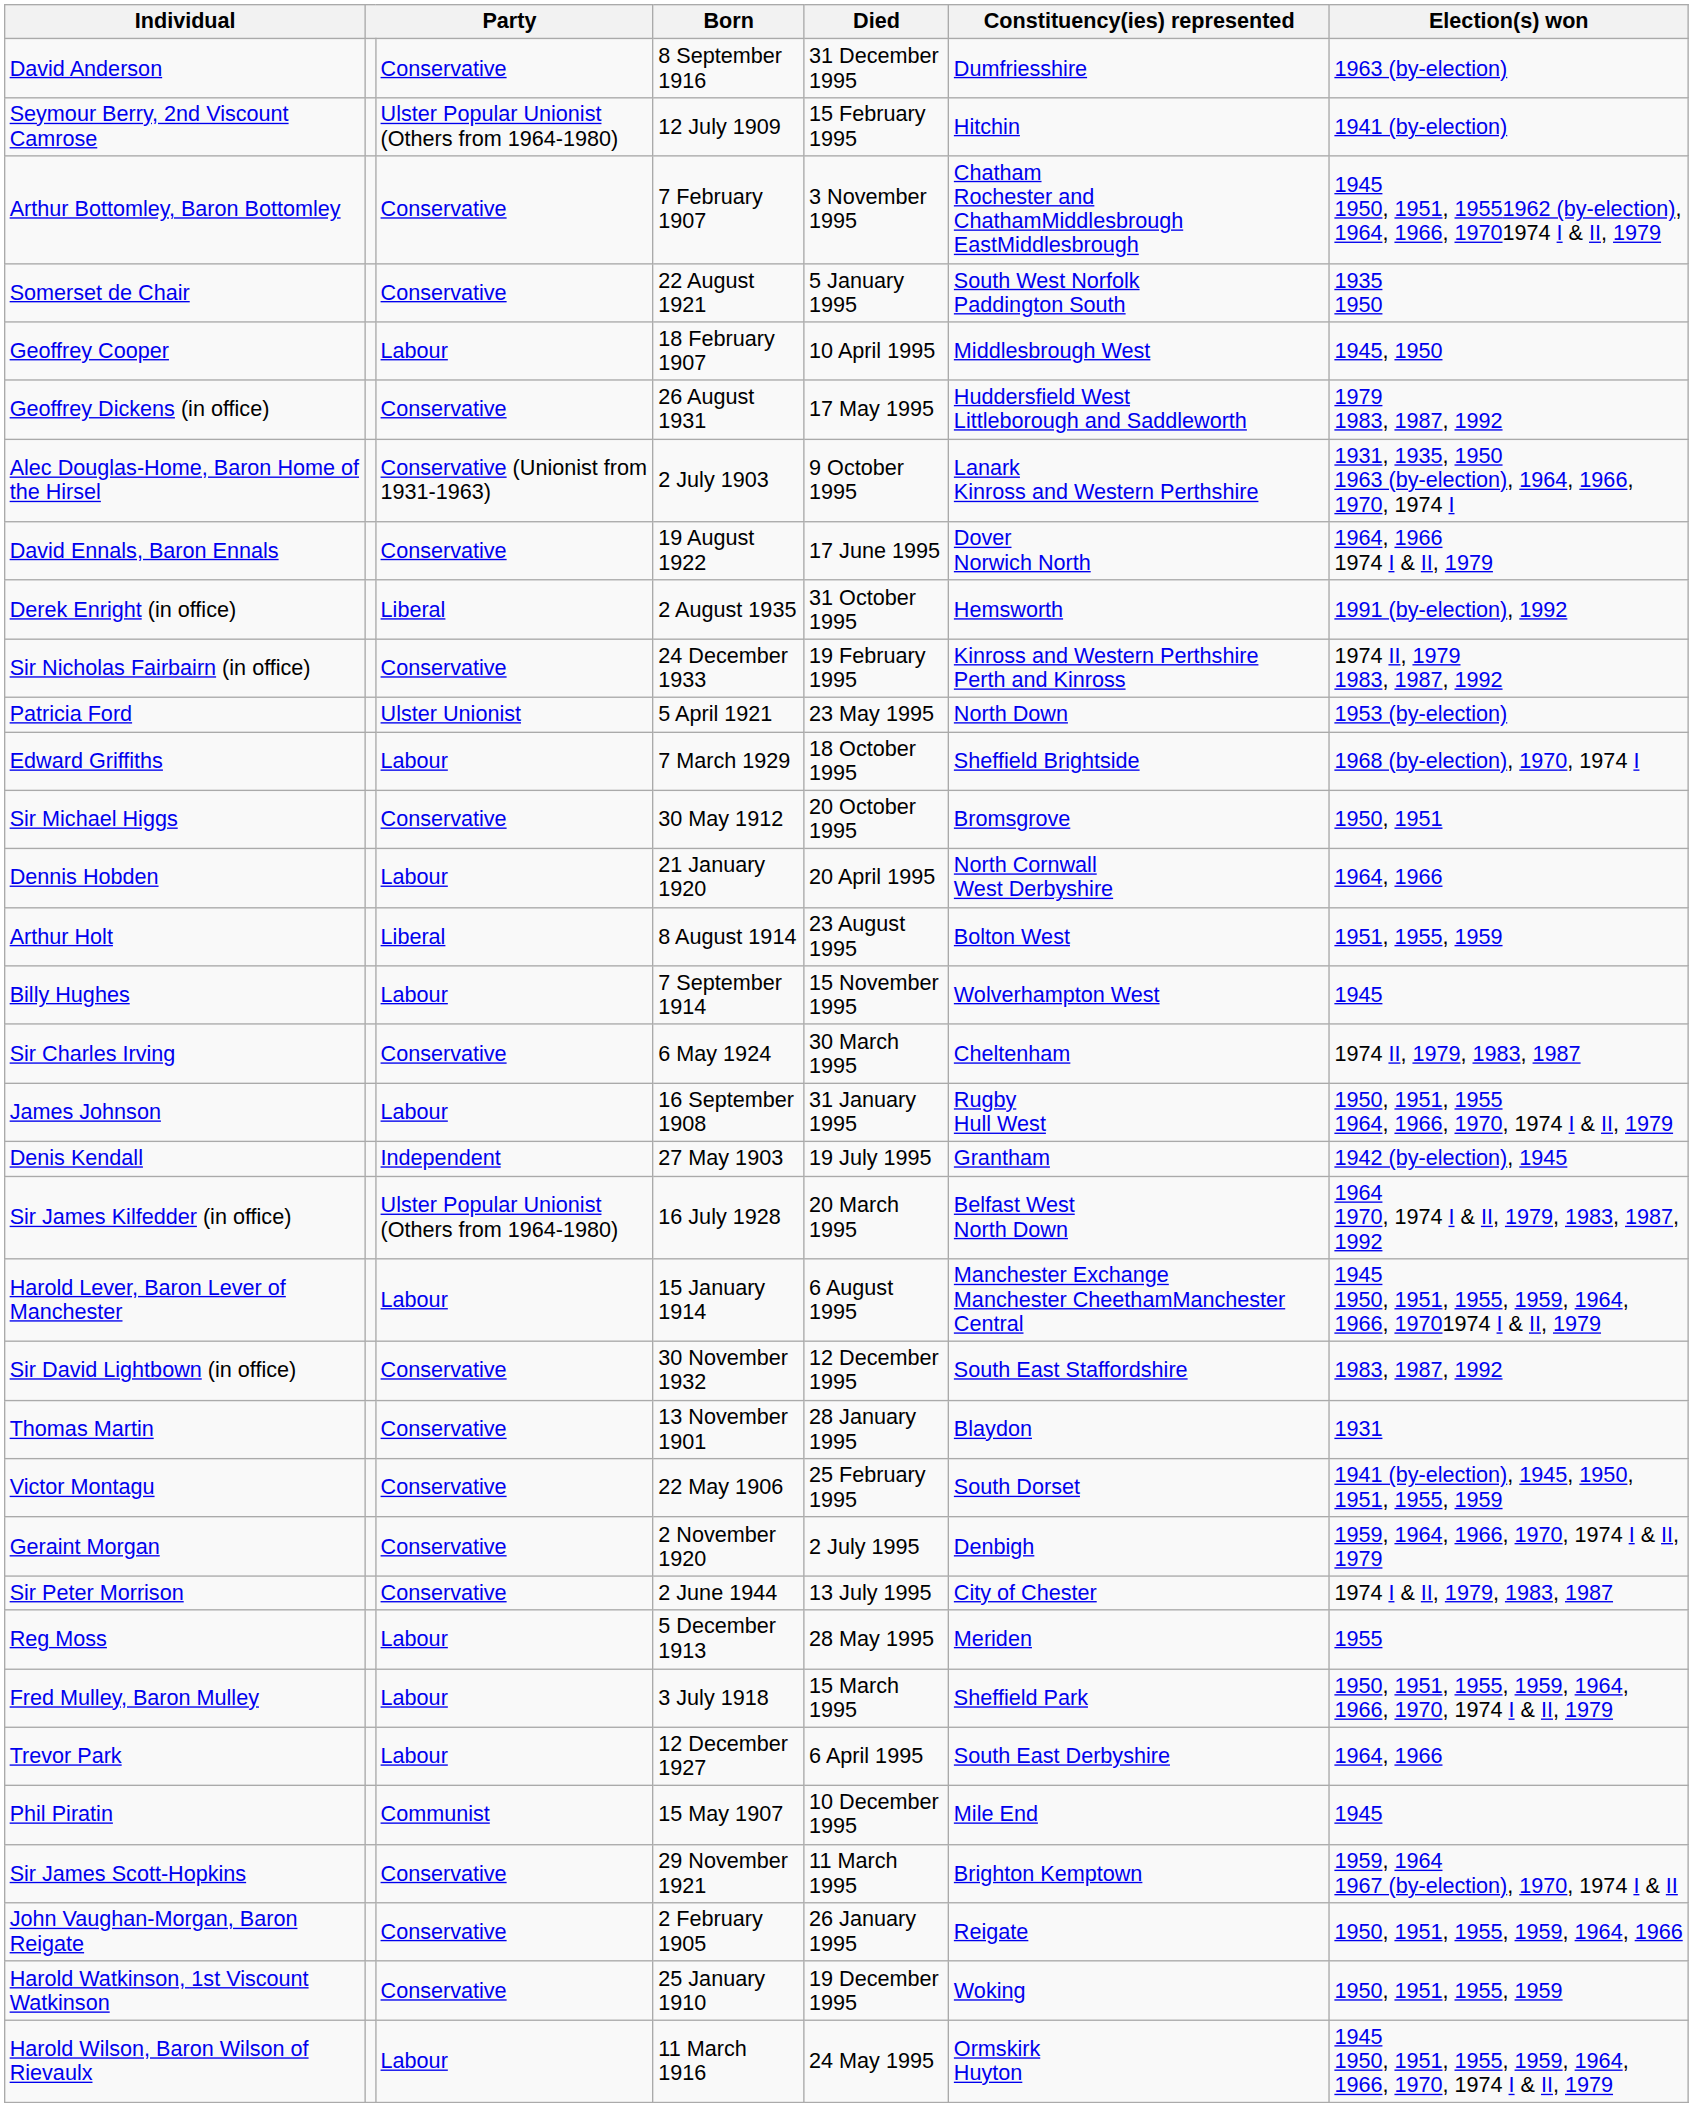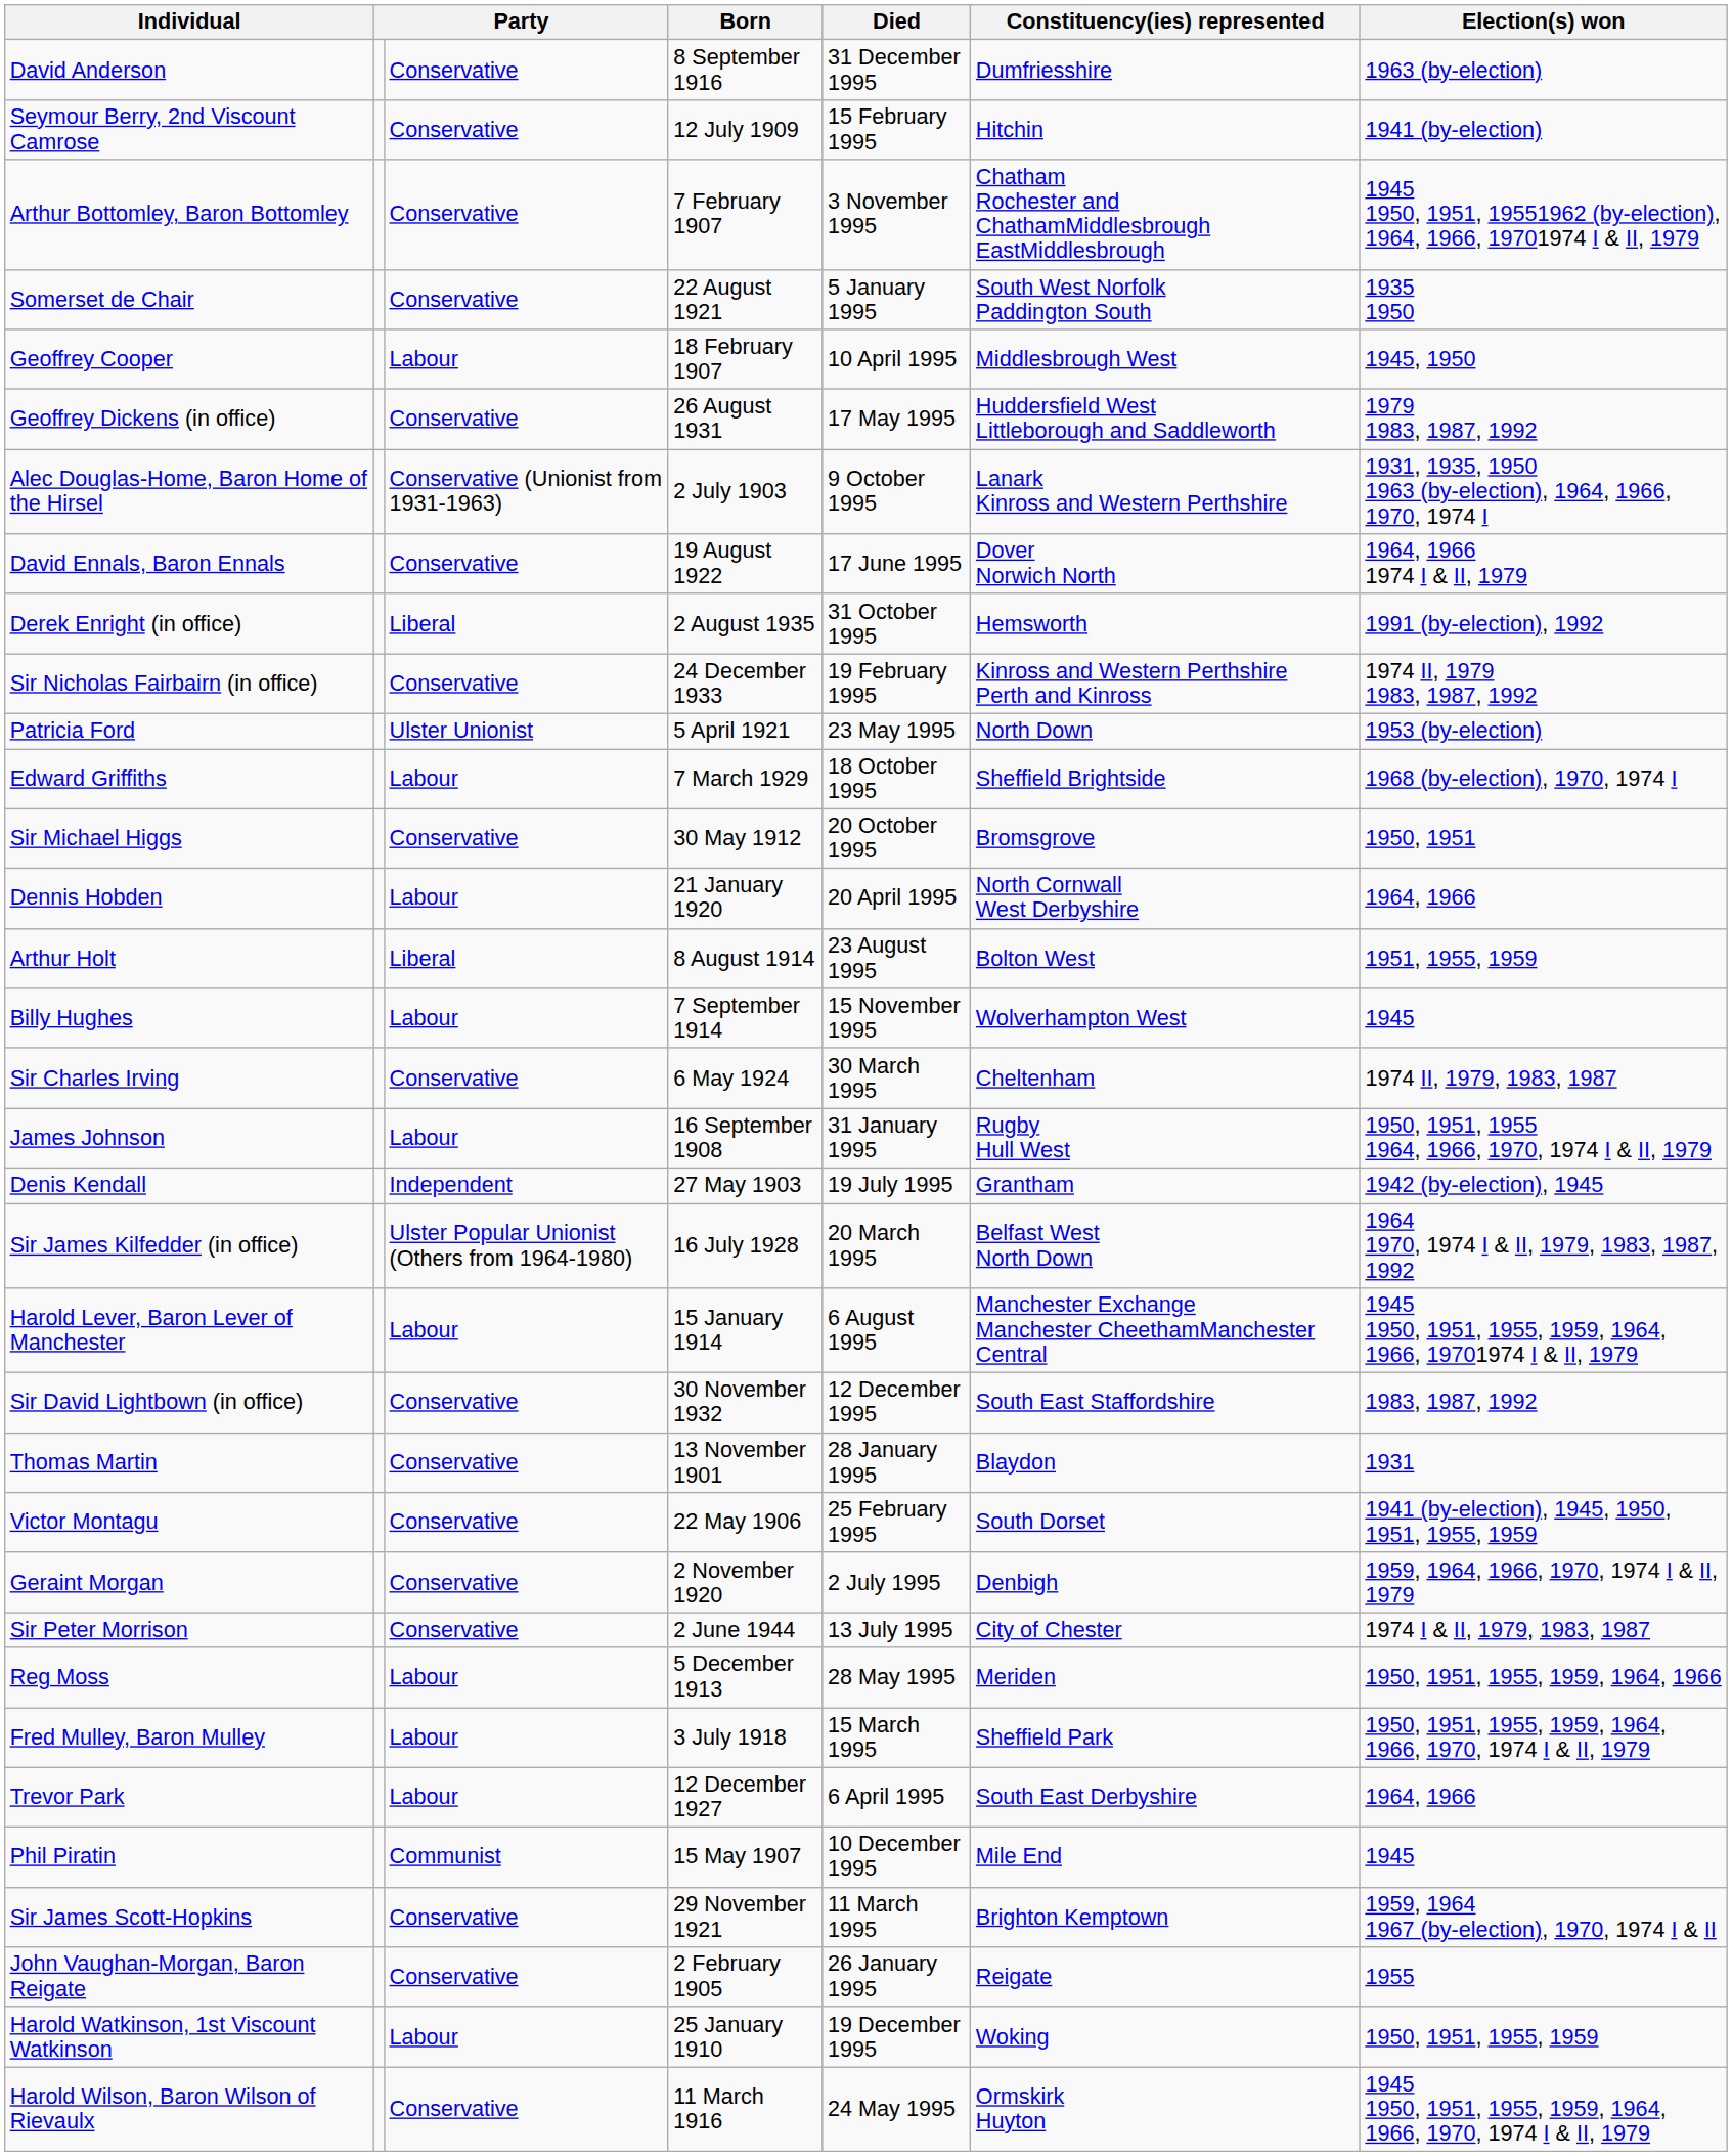Seymour Berry, 2nd Viscount Camrose | column 3: Ulster Popular Unionist (Others from 1964-1980) -> Conservative
Reg Moss | Election(s) won: 1955 -> 1950, 1951, 1955, 1959, 1964, 1966
John Vaughan-Morgan, Baron Reigate | Election(s) won: 1950, 1951, 1955, 1959, 1964, 1966 -> 1955
Harold Watkinson, 1st Viscount Watkinson | column 3: Conservative -> Labour
Harold Wilson, Baron Wilson of Rievaulx | column 3: Labour -> Conservative
